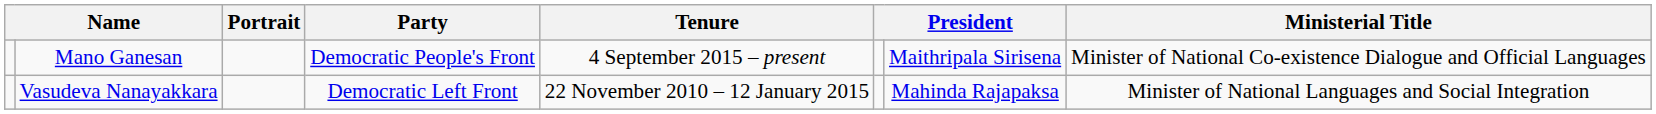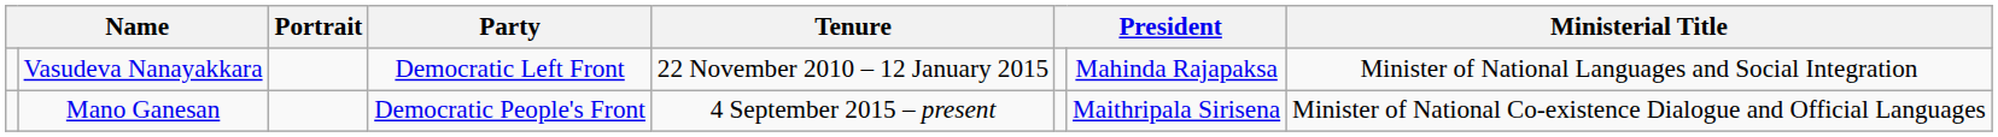rows swapped: Vasudeva Nanayakkara <-> Mano Ganesan
